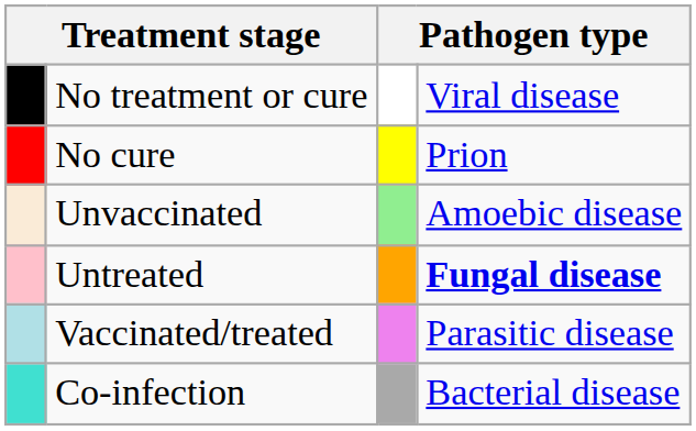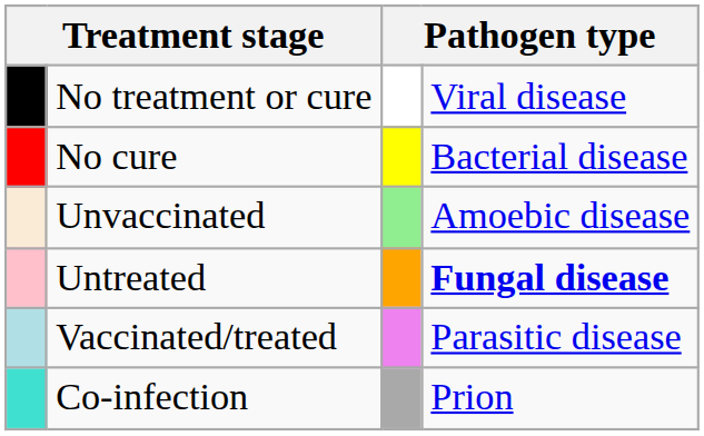No cure | column 4: Prion -> Bacterial disease
Co-infection | column 4: Bacterial disease -> Prion
